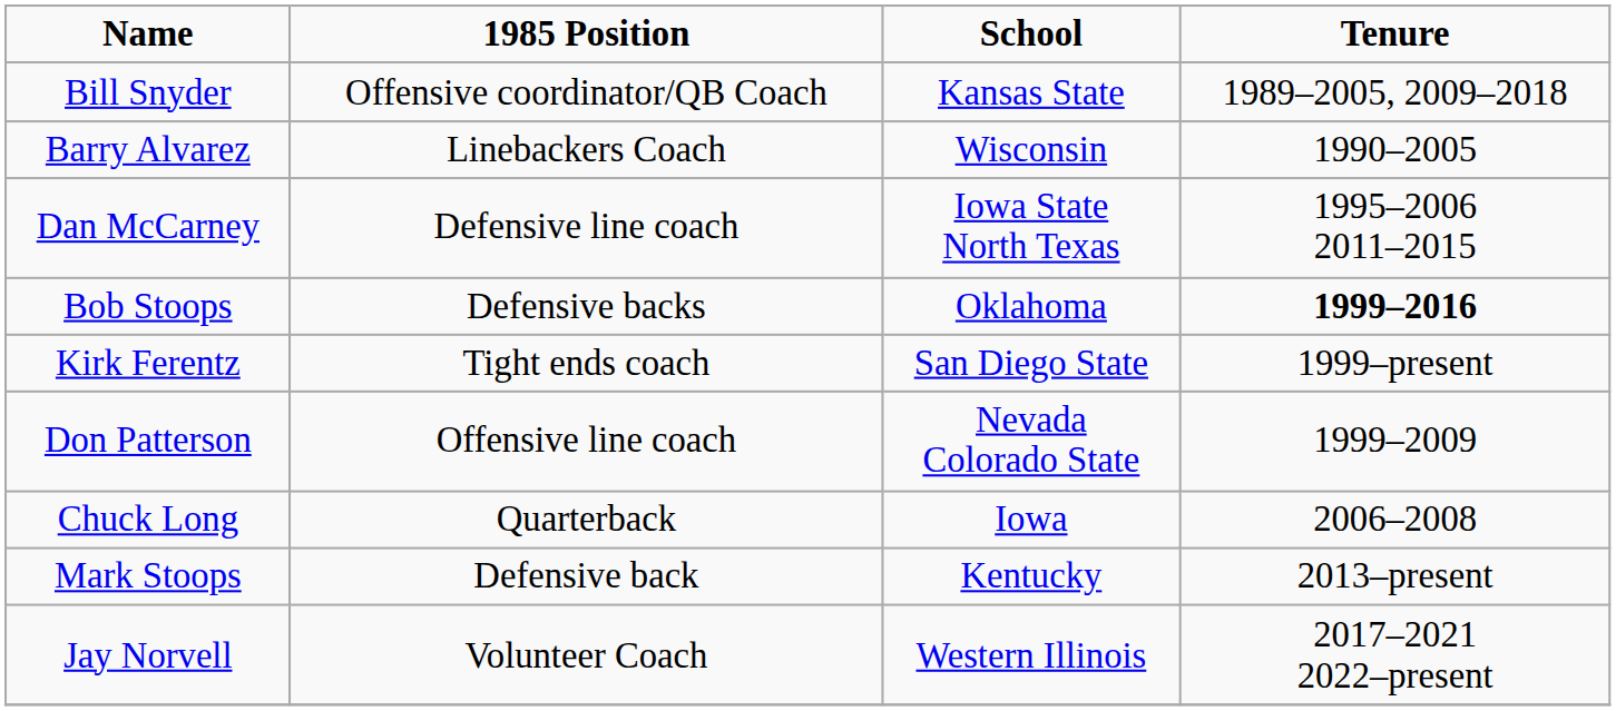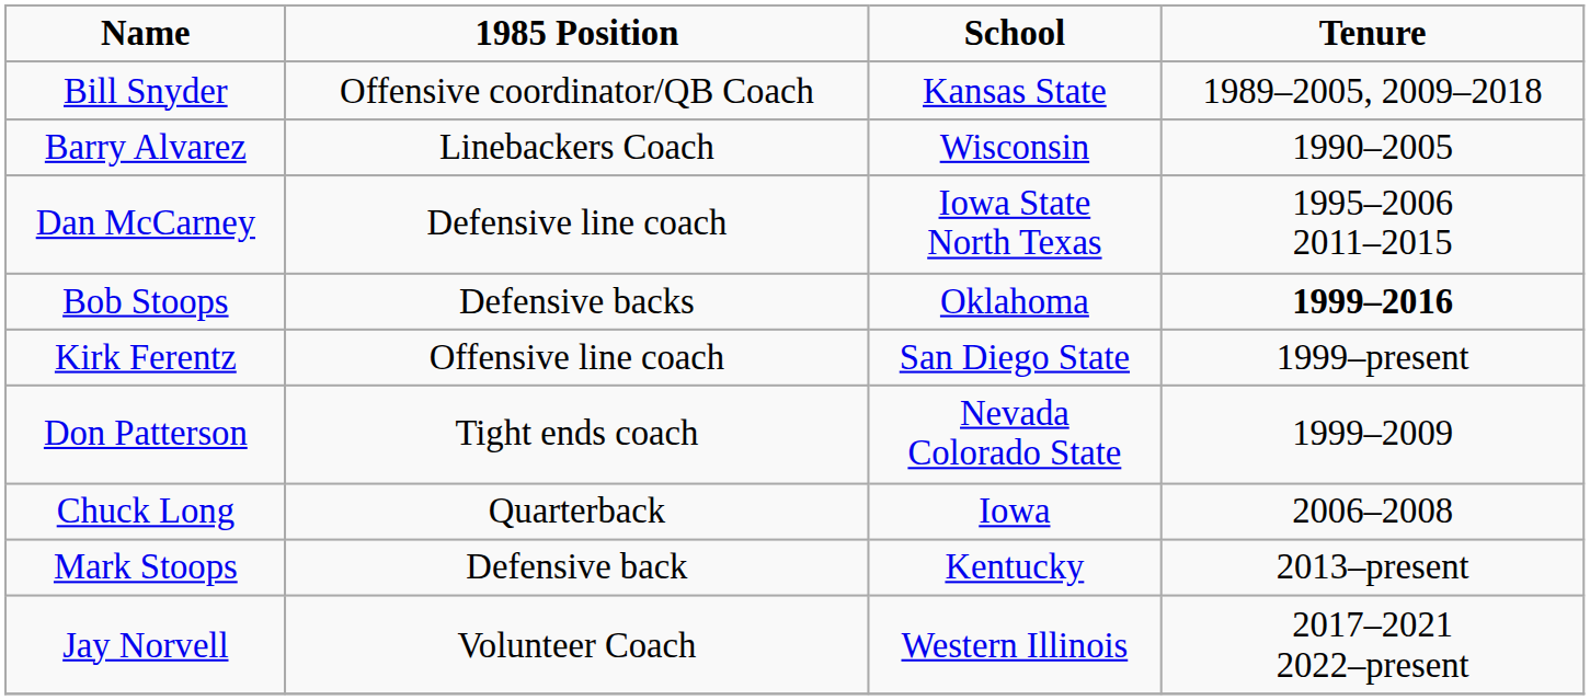Kirk Ferentz | 1985 Position: Tight ends coach -> Offensive line coach
Don Patterson | 1985 Position: Offensive line coach -> Tight ends coach
